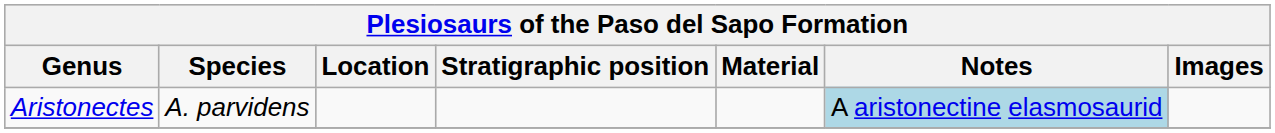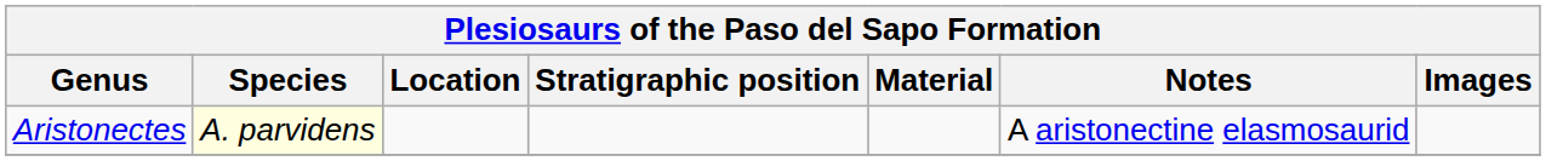Aristonectes | Species: no background -> lightyellow background
Aristonectes | Notes: lightblue background -> no background
